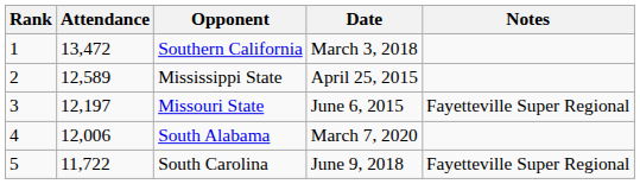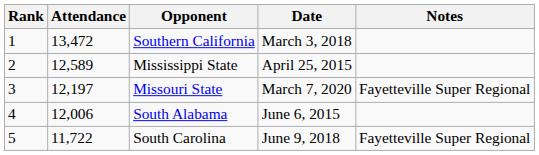Missouri State | Date: June 6, 2015 -> March 7, 2020
South Alabama | Date: March 7, 2020 -> June 6, 2015
